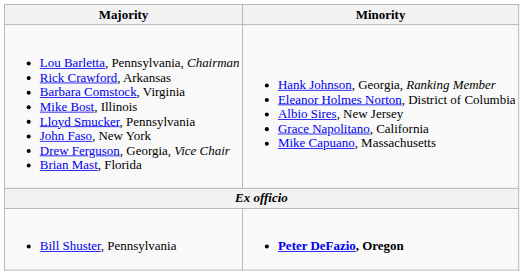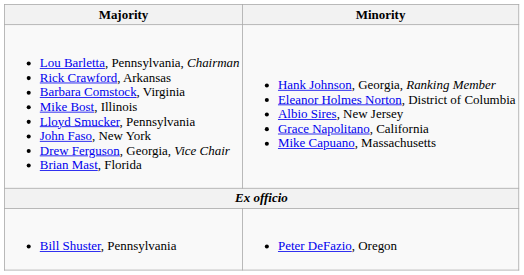Bill Shuster, Pennsylvania | Minority: bold -> normal
